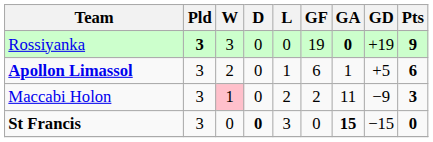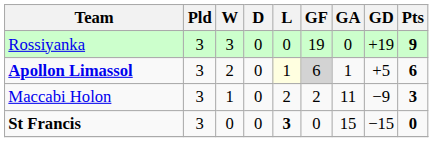Rossiyanka | Pld: bold -> normal
Rossiyanka | GA: bold -> normal
Apollon Limassol | L: no background -> lightyellow background
Apollon Limassol | GF: no background -> lightgrey background
Maccabi Holon | W: pink background -> no background
St Francis | D: bold -> normal
St Francis | L: normal -> bold
St Francis | GA: bold -> normal
